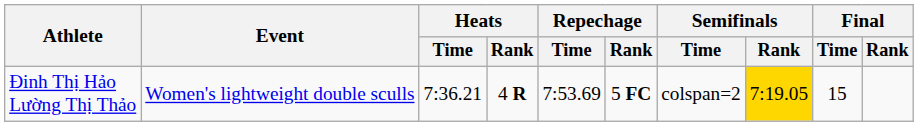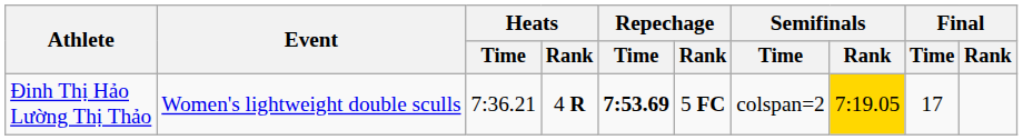Đinh Thị Hảo Lường Thị Thảo | Repechage / Time: normal -> bold
Đinh Thị Hảo Lường Thị Thảo | Final / Time: 15 -> 17
